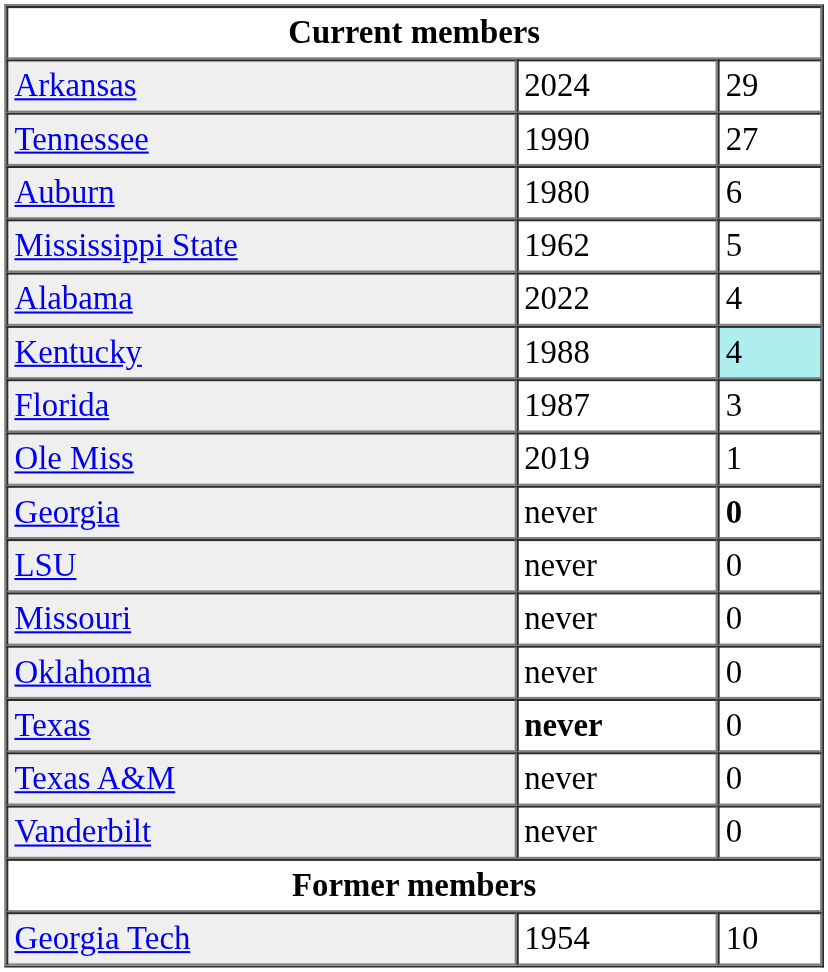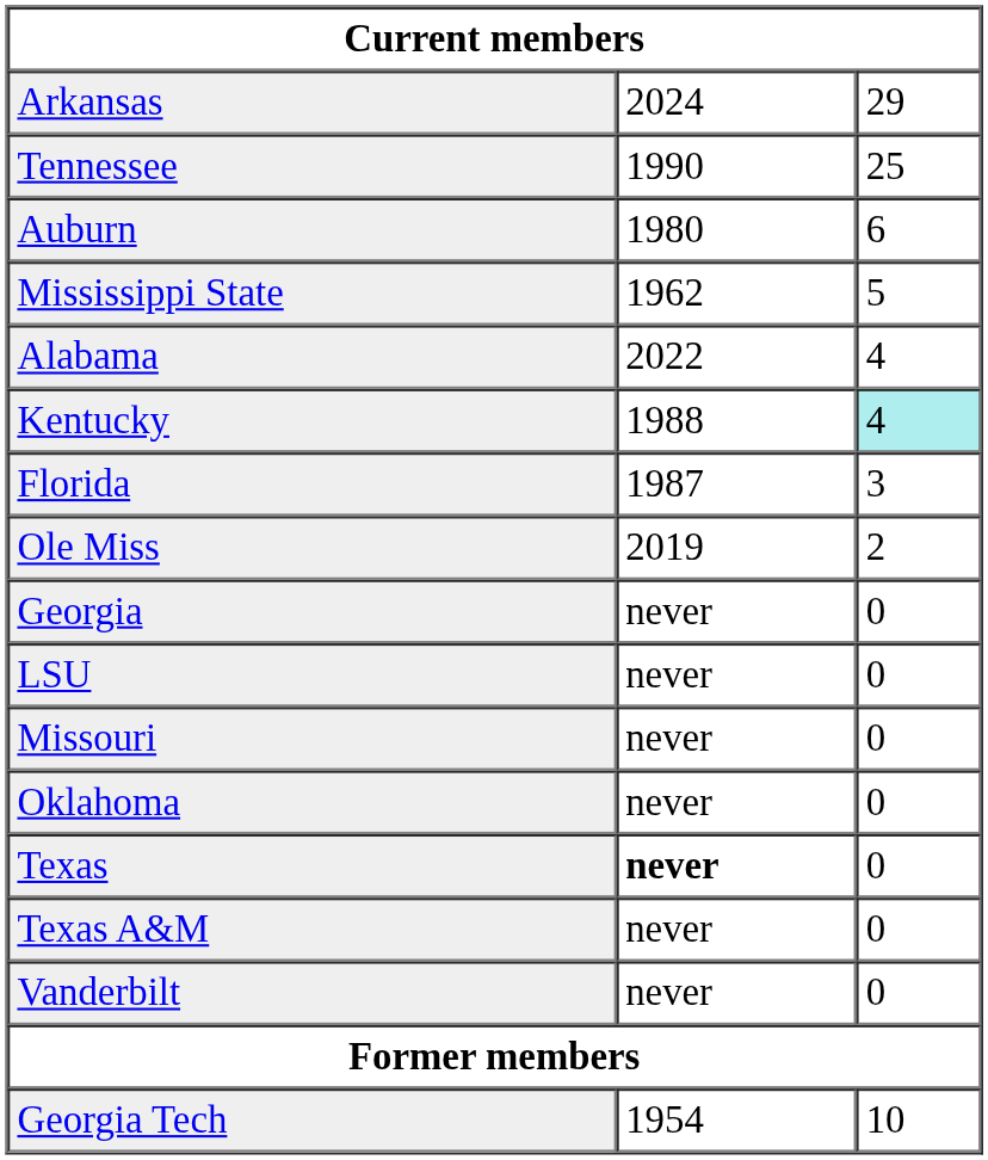Tennessee | column 3: 27 -> 25
Ole Miss | column 3: 1 -> 2
Georgia | column 3: bold -> normal
